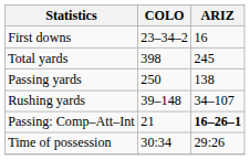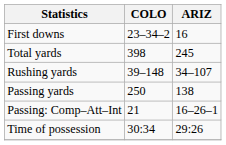rows swapped: Rushing yards <-> Passing yards
Passing: Comp–Att–Int | ARIZ: bold -> normal
